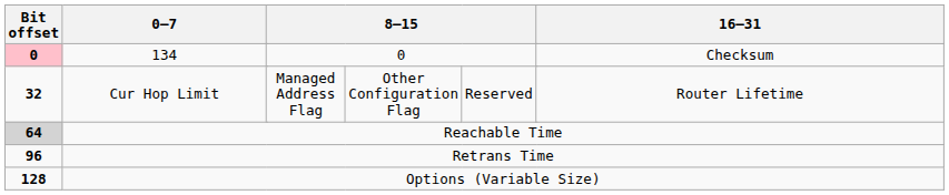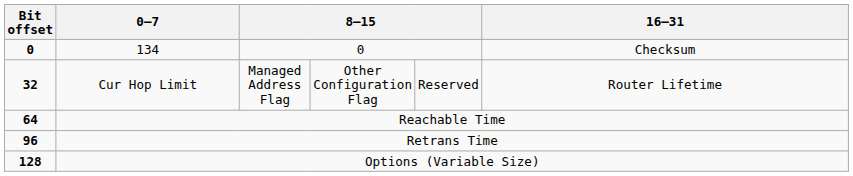134 | Bit offset: pink background -> no background
Reachable Time | Bit offset: lightgrey background -> no background
